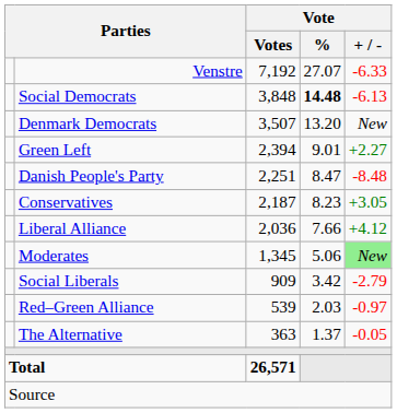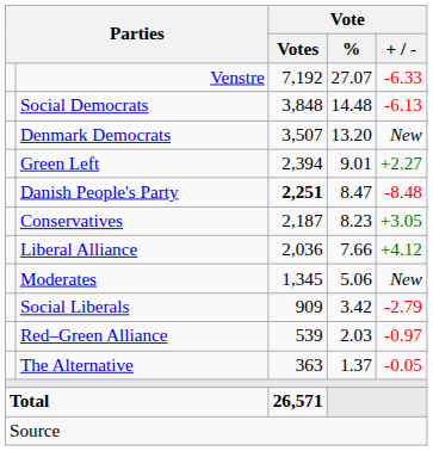Social Democrats | Vote / %: bold -> normal
Danish People's Party | Vote / Votes: normal -> bold
Moderates | Vote / + / -: lightgreen background -> no background
